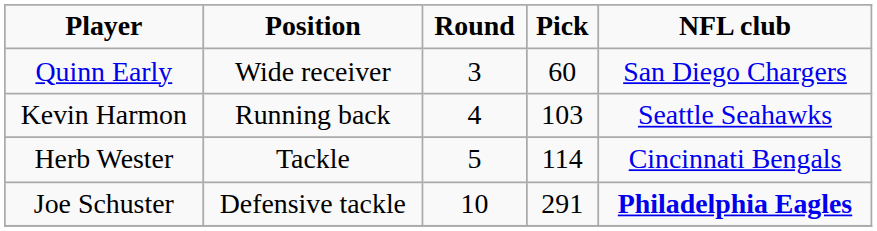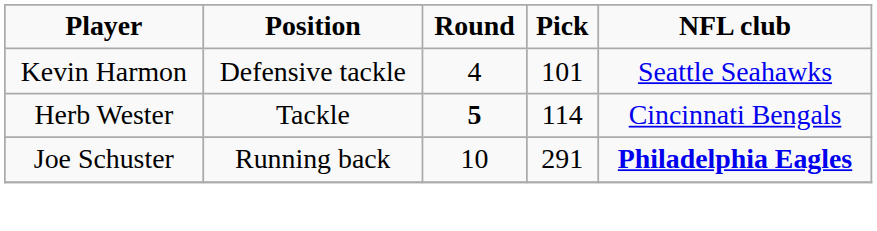- row: Quinn Early | Wide receiver | 3 | 60 | San Diego Chargers
Kevin Harmon | Position: Running back -> Defensive tackle
Kevin Harmon | Pick: 103 -> 101
Herb Wester | Round: normal -> bold
Joe Schuster | Position: Defensive tackle -> Running back
